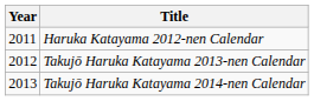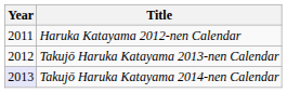Takujō Haruka Katayama 2014-nen Calendar | Year: no background -> lavender background
